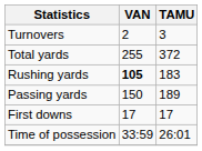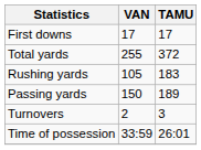rows swapped: First downs <-> Turnovers
Rushing yards | VAN: bold -> normal
